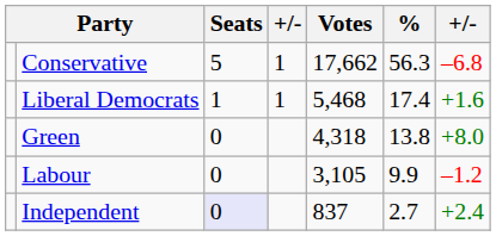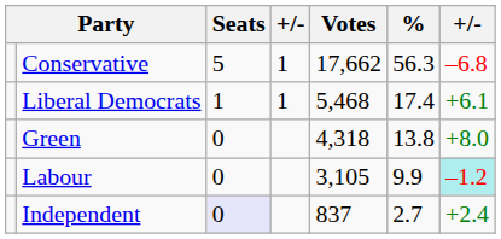Liberal Democrats | column 7: +1.6 -> +6.1
Labour | column 7: no background -> paleturquoise background
